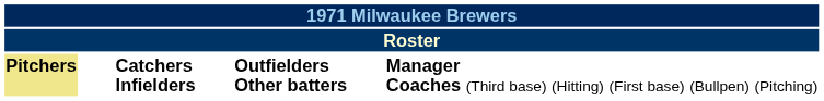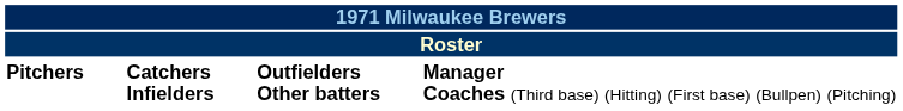Pitchers | column 1: khaki background -> no background
